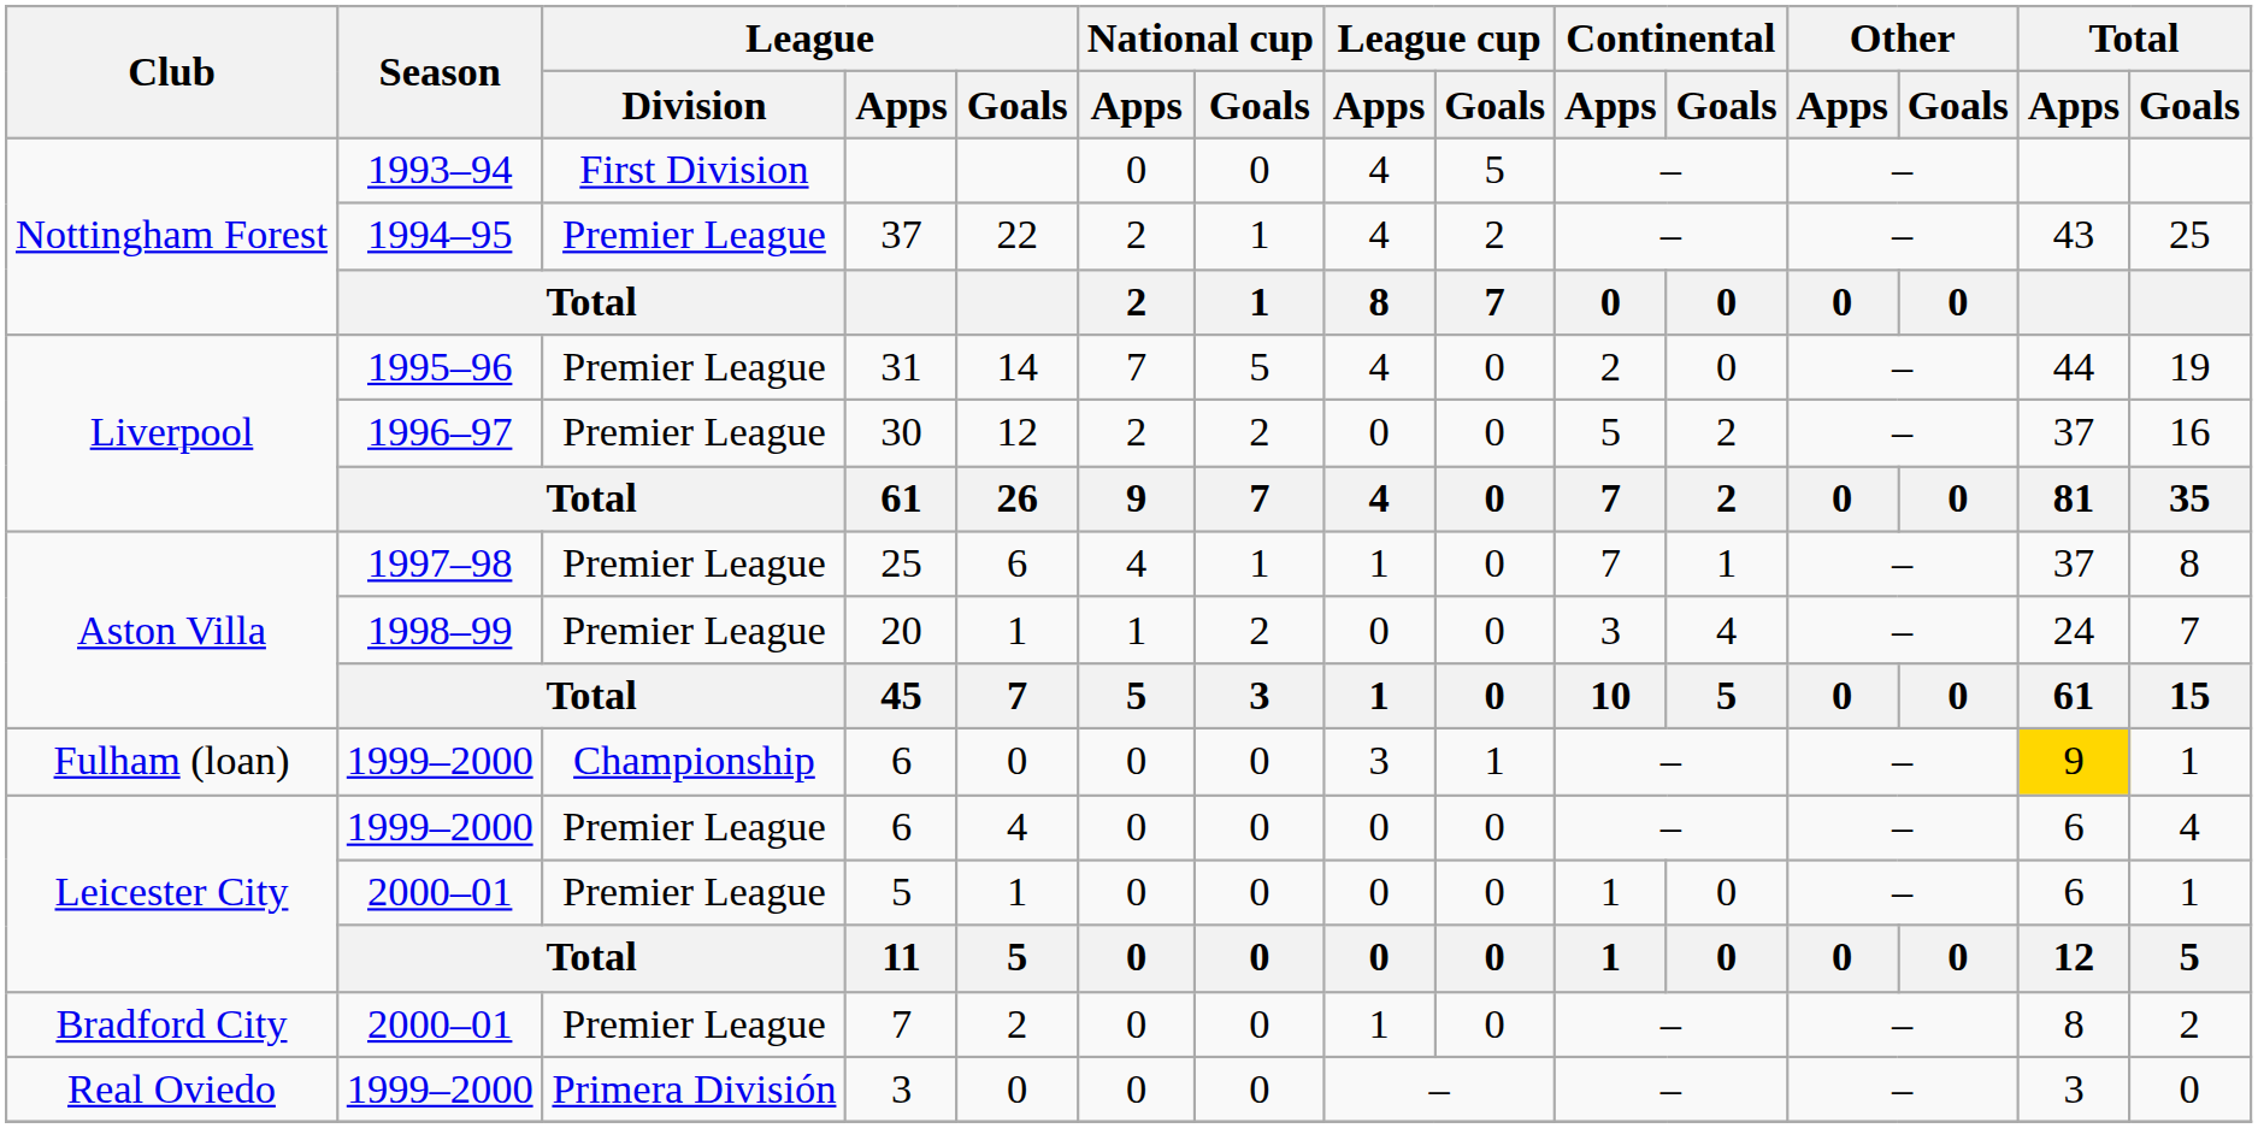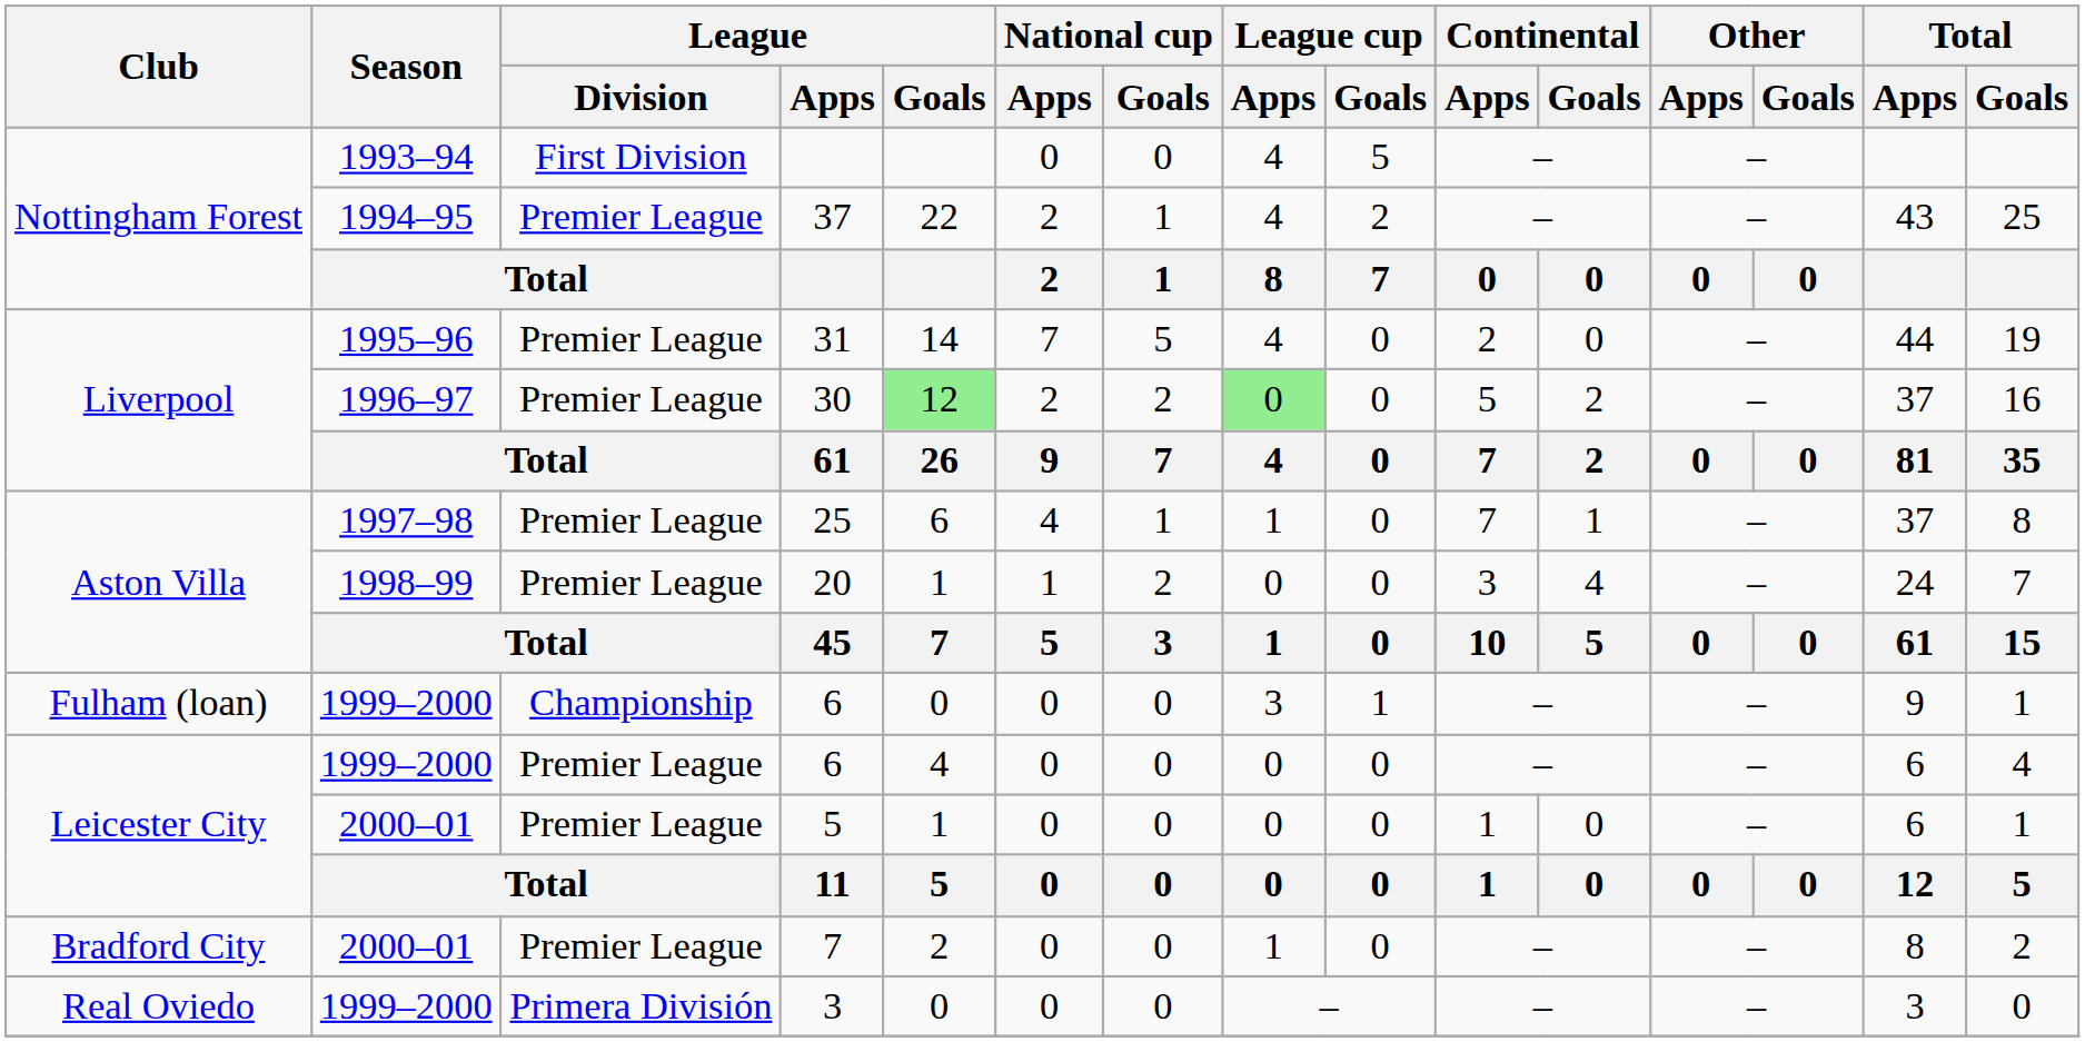30 | League / Goals: no background -> lightgreen background
30 | League cup / Apps: no background -> lightgreen background
Fulham (loan) / 6 | Total / Apps: gold background -> no background
